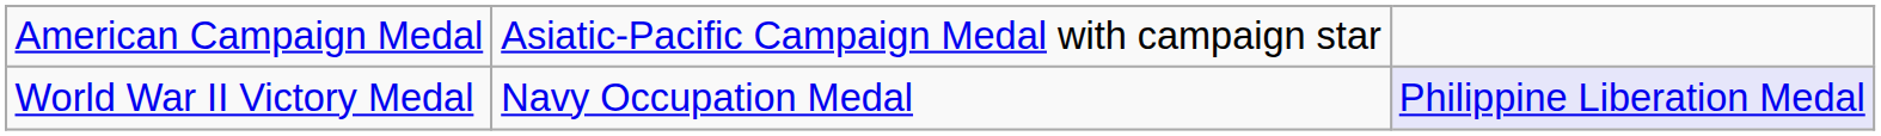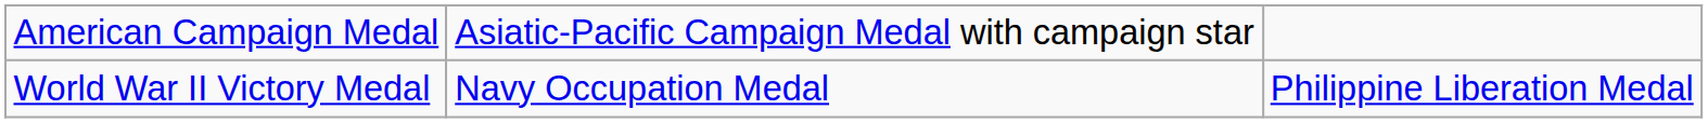World War II Victory Medal | column 3: lavender background -> no background
